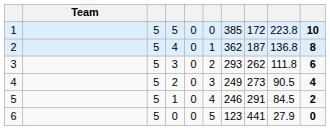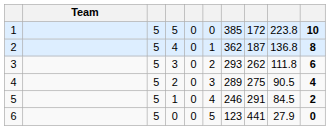row 5 | column 7: 249 -> 289
row 5 | column 8: 273 -> 275
